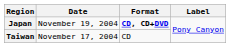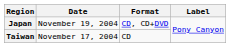Japan | Format: bold -> normal
